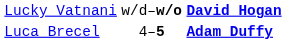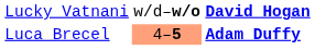Luca Brecel | column 2: no background -> lightsalmon background
